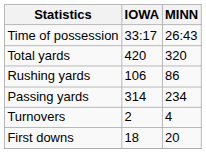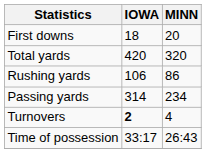rows swapped: First downs <-> Time of possession
Turnovers | IOWA: normal -> bold
